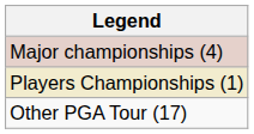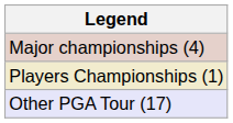row 4 | column 1: no background -> lavender background
